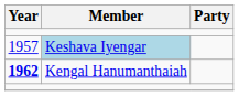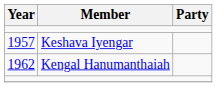1957 | Member: lightblue background -> no background
1962 | Year: bold -> normal
